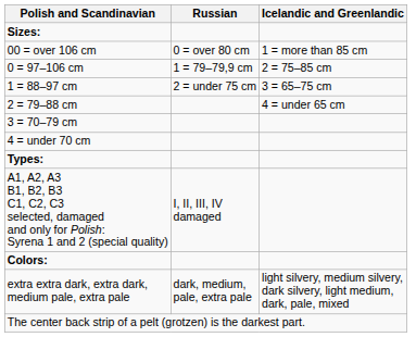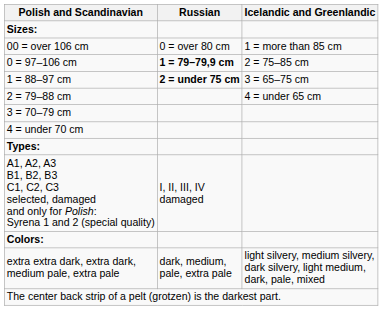0 = 97–106 cm | Russian: normal -> bold
1 = 88–97 cm | Russian: normal -> bold
